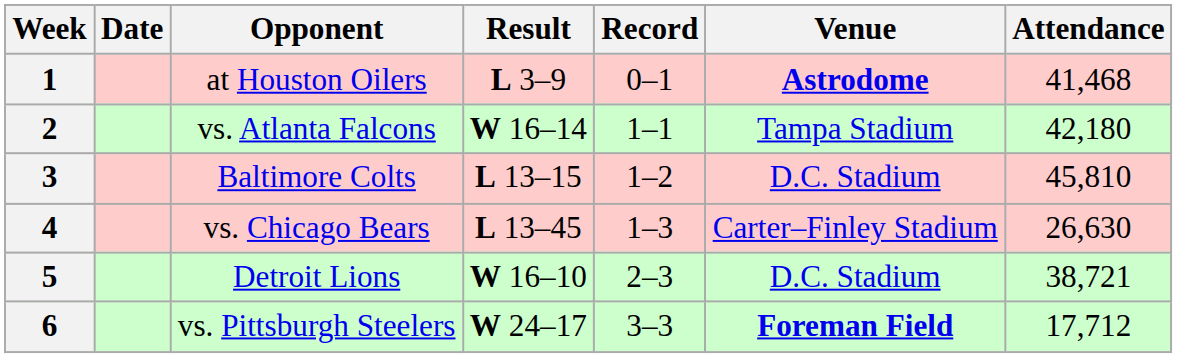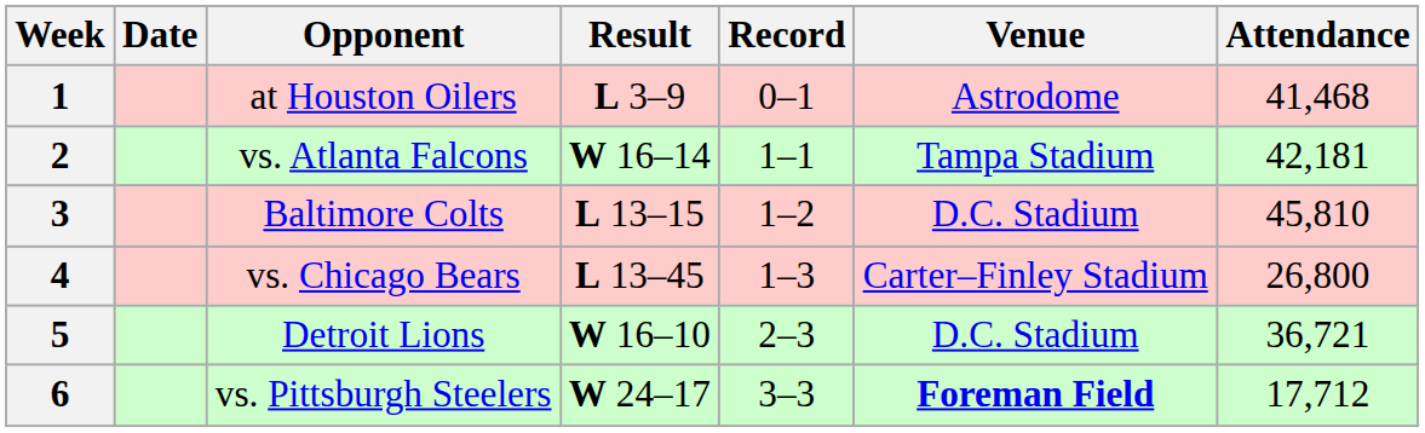1 | Venue: bold -> normal
2 | Attendance: 42,180 -> 42,181
4 | Attendance: 26,630 -> 26,800
5 | Attendance: 38,721 -> 36,721
